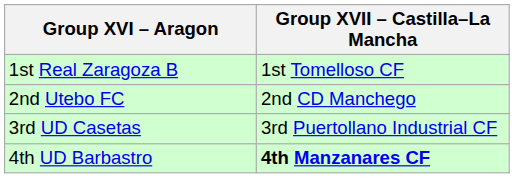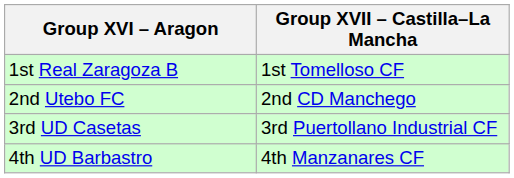4th UD Barbastro | Group XVII – Castilla–La Mancha: bold -> normal
